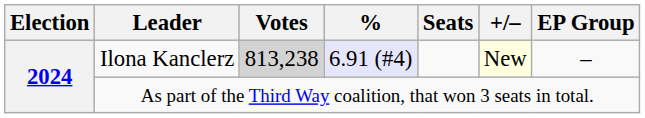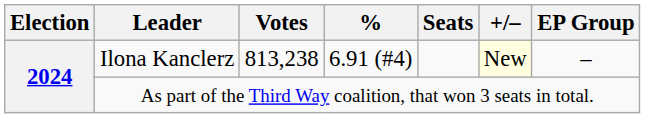Ilona Kanclerz | Votes: lightgrey background -> no background
Ilona Kanclerz | %: lavender background -> no background
